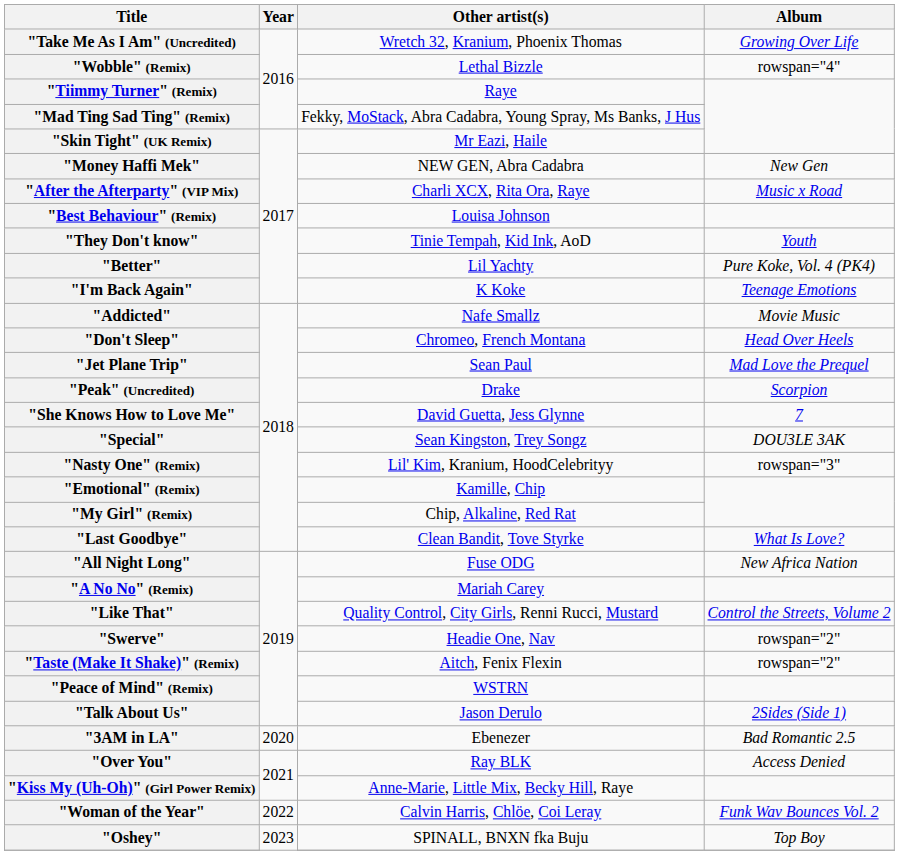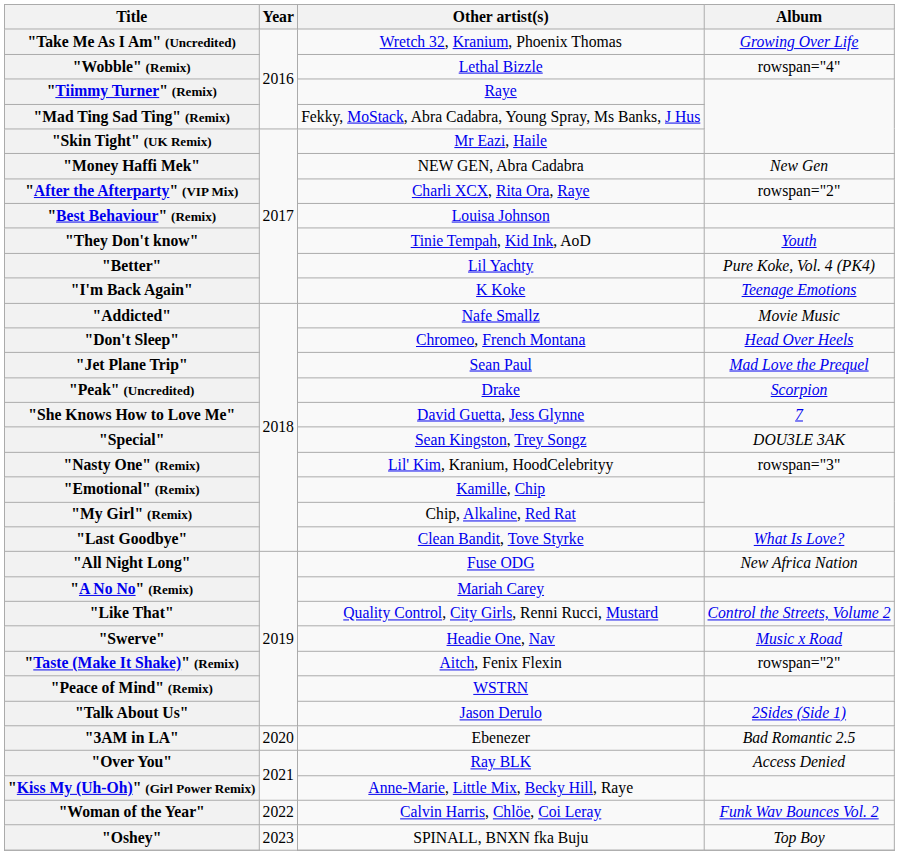"After the Afterparty" (VIP Mix) | Album: Music x Road -> rowspan="2"
"Swerve" | Album: rowspan="2" -> Music x Road
